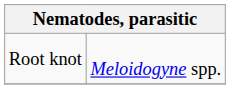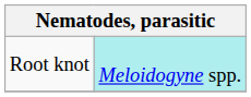Root knot | column 2: no background -> paleturquoise background
